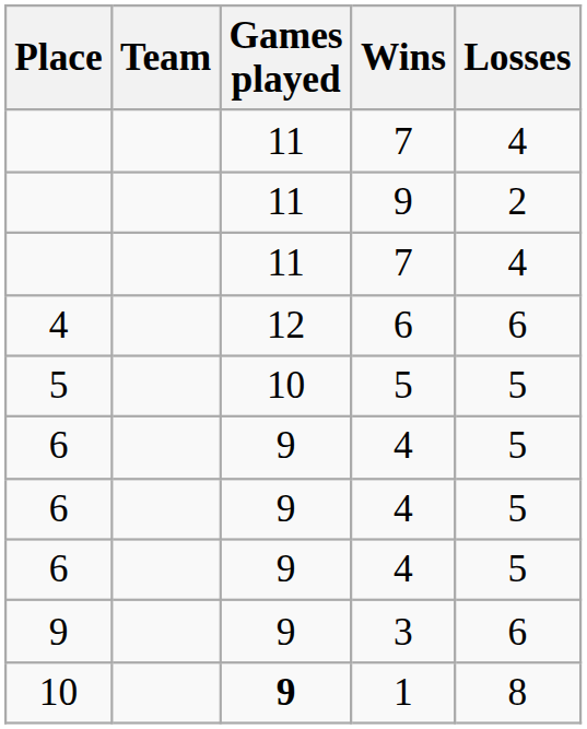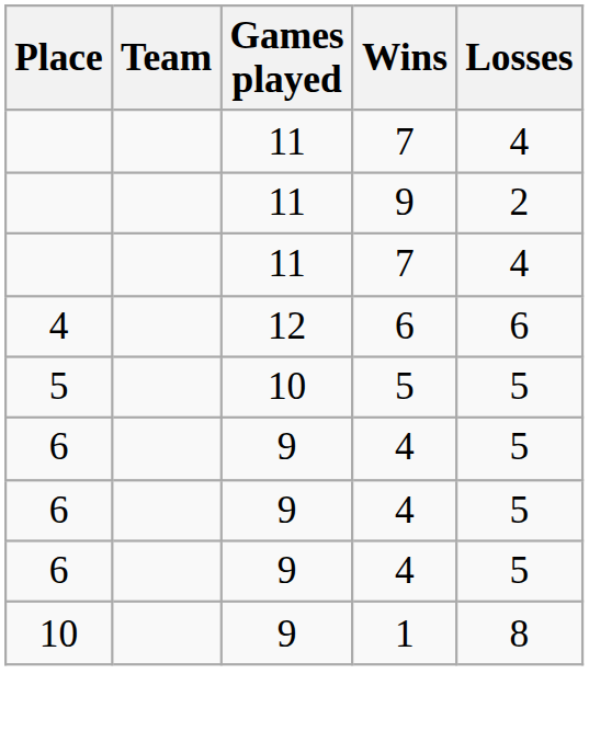- row: 9 | 9 | 3 | 6
1 | Games played: bold -> normal
